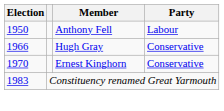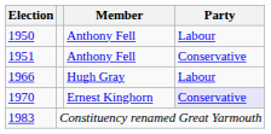+ row: 1951 | Anthony Fell | Conservative
1966 | Party: Conservative -> Labour
1970 | Party: no background -> lavender background
